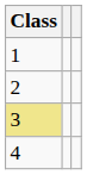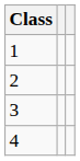3 | Class: khaki background -> no background
